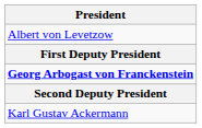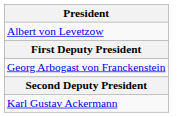row 4 | column 1: bold -> normal
